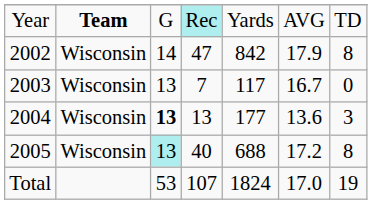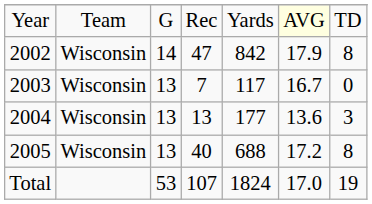Year | column 2: bold -> normal
Year | column 4: paleturquoise background -> no background
Year | column 6: no background -> lightyellow background
2004 | column 3: bold -> normal
2005 | column 3: paleturquoise background -> no background
